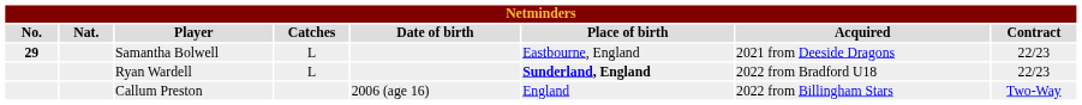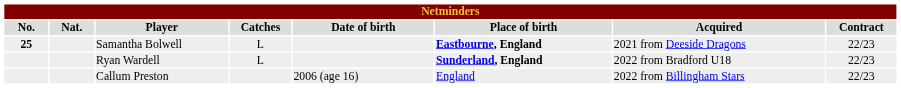Samantha Bolwell | No.: 29 -> 25
Samantha Bolwell | Place of birth: normal -> bold
Callum Preston | Contract: Two-Way -> 22/23
